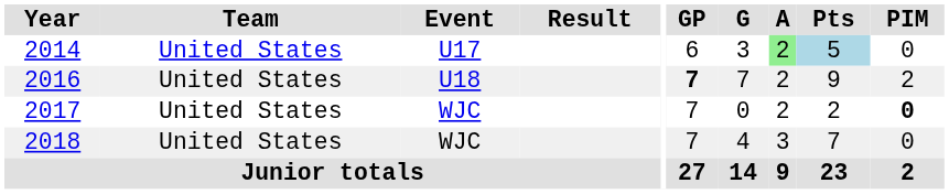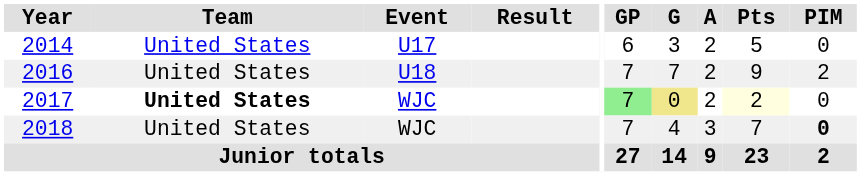2014 | A: lightgreen background -> no background
2014 | Pts: lightblue background -> no background
2016 | GP: bold -> normal
2017 | Team: normal -> bold
2017 | GP: no background -> lightgreen background
2017 | G: no background -> khaki background
2017 | Pts: no background -> lightyellow background
2017 | PIM: bold -> normal
2018 | PIM: normal -> bold
